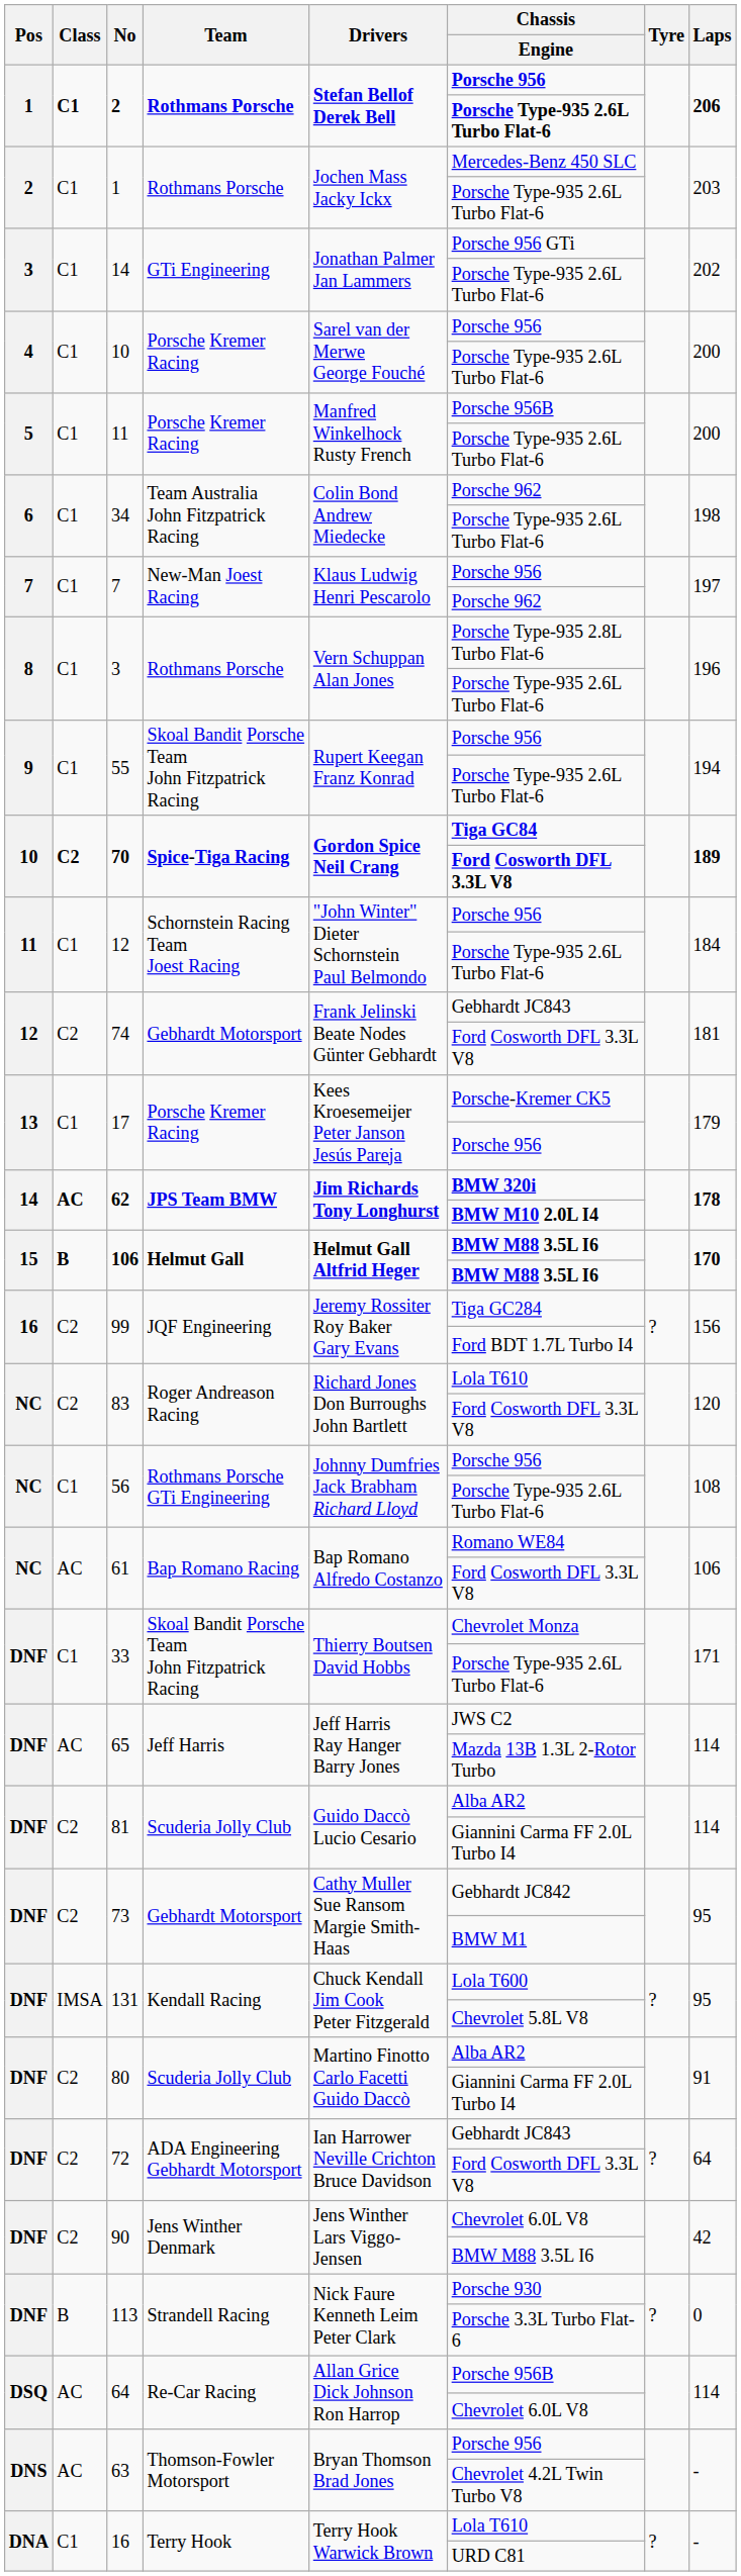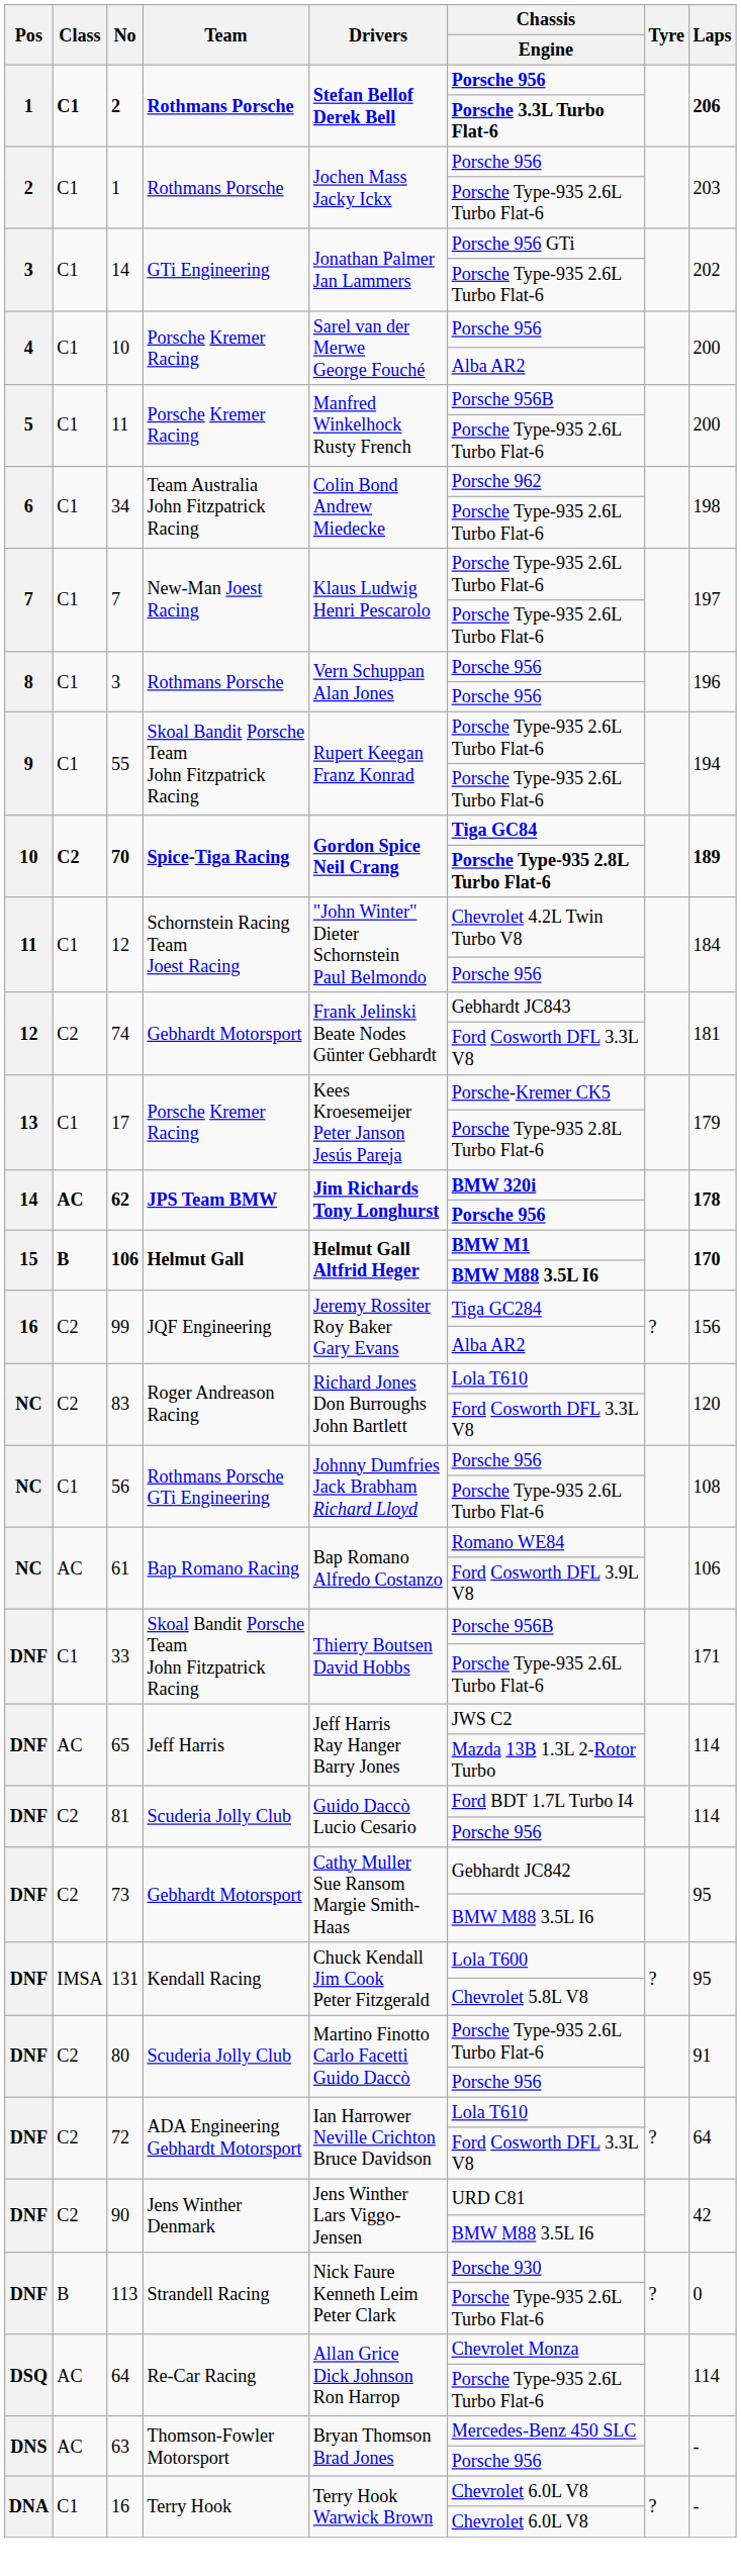row 4 | Chassis / Engine: Porsche Type-935 2.6L Turbo Flat-6 -> Porsche 3.3L Turbo Flat-6
row 5 | Chassis / Engine: Mercedes-Benz 450 SLC -> Porsche 956
row 10 | Chassis / Engine: Porsche Type-935 2.6L Turbo Flat-6 -> Alba AR2
row 15 | Chassis / Engine: Porsche 956 -> Porsche Type-935 2.6L Turbo Flat-6
row 16 | Chassis / Engine: Porsche 962 -> Porsche Type-935 2.6L Turbo Flat-6
row 17 | Chassis / Engine: Porsche Type-935 2.8L Turbo Flat-6 -> Porsche 956
row 18 | Chassis / Engine: Porsche Type-935 2.6L Turbo Flat-6 -> Porsche 956
row 19 | Chassis / Engine: Porsche 956 -> Porsche Type-935 2.6L Turbo Flat-6
row 22 | Chassis / Engine: Ford Cosworth DFL 3.3L V8 -> Porsche Type-935 2.8L Turbo Flat-6
row 23 | Chassis / Engine: Porsche 956 -> Chevrolet 4.2L Twin Turbo V8
row 24 | Chassis / Engine: Porsche Type-935 2.6L Turbo Flat-6 -> Porsche 956
row 28 | Chassis / Engine: Porsche 956 -> Porsche Type-935 2.8L Turbo Flat-6
row 30 | Chassis / Engine: BMW M10 2.0L I4 -> Porsche 956
row 31 | Chassis / Engine: BMW M88 3.5L I6 -> BMW M1
row 34 | Chassis / Engine: Ford BDT 1.7L Turbo I4 -> Alba AR2
row 40 | Chassis / Engine: Ford Cosworth DFL 3.3L V8 -> Ford Cosworth DFL 3.9L V8
row 41 | Chassis / Engine: Chevrolet Monza -> Porsche 956B
row 45 | Chassis / Engine: Alba AR2 -> Ford BDT 1.7L Turbo I4
row 46 | Chassis / Engine: Giannini Carma FF 2.0L Turbo I4 -> Porsche 956
row 48 | Chassis / Engine: BMW M1 -> BMW M88 3.5L I6
row 51 | Chassis / Engine: Alba AR2 -> Porsche Type-935 2.6L Turbo Flat-6
row 52 | Chassis / Engine: Giannini Carma FF 2.0L Turbo I4 -> Porsche 956
row 53 | Chassis / Engine: Gebhardt JC843 -> Lola T610
row 55 | Chassis / Engine: Chevrolet 6.0L V8 -> URD C81
row 58 | Chassis / Engine: Porsche 3.3L Turbo Flat-6 -> Porsche Type-935 2.6L Turbo Flat-6
row 59 | Chassis / Engine: Porsche 956B -> Chevrolet Monza
row 60 | Chassis / Engine: Chevrolet 6.0L V8 -> Porsche Type-935 2.6L Turbo Flat-6
row 61 | Chassis / Engine: Porsche 956 -> Mercedes-Benz 450 SLC
row 62 | Chassis / Engine: Chevrolet 4.2L Twin Turbo V8 -> Porsche 956
row 63 | Chassis / Engine: Lola T610 -> Chevrolet 6.0L V8
row 64 | Chassis / Engine: URD C81 -> Chevrolet 6.0L V8
